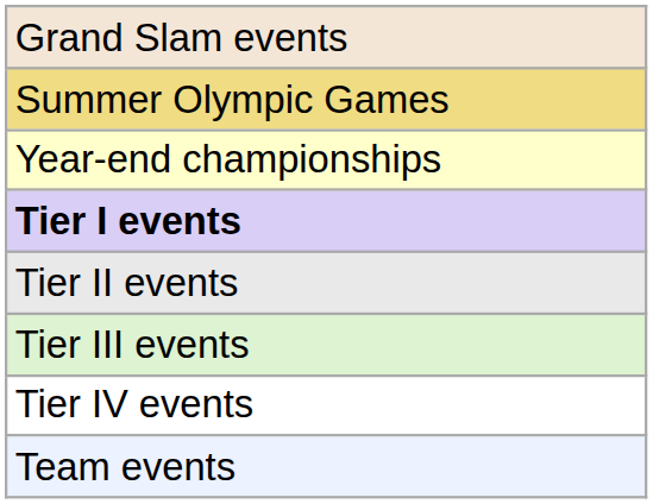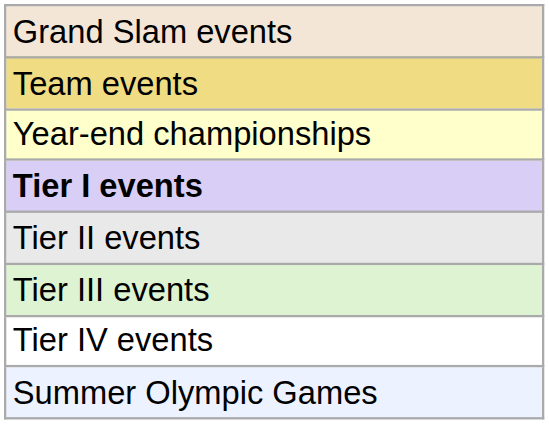row 2 | column 1: Summer Olympic Games -> Team events
row 8 | column 1: Team events -> Summer Olympic Games
